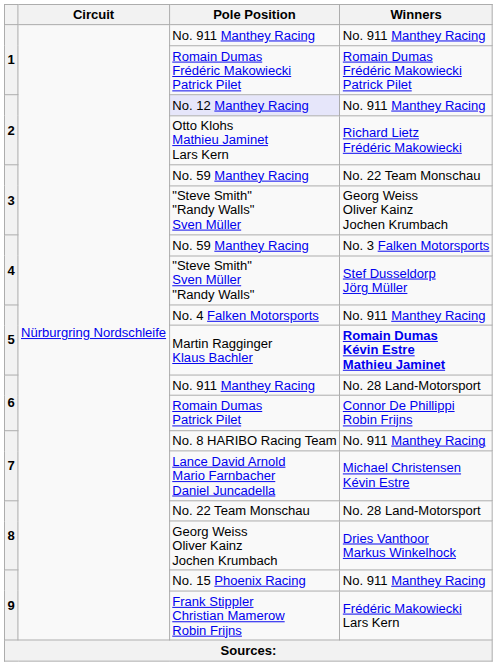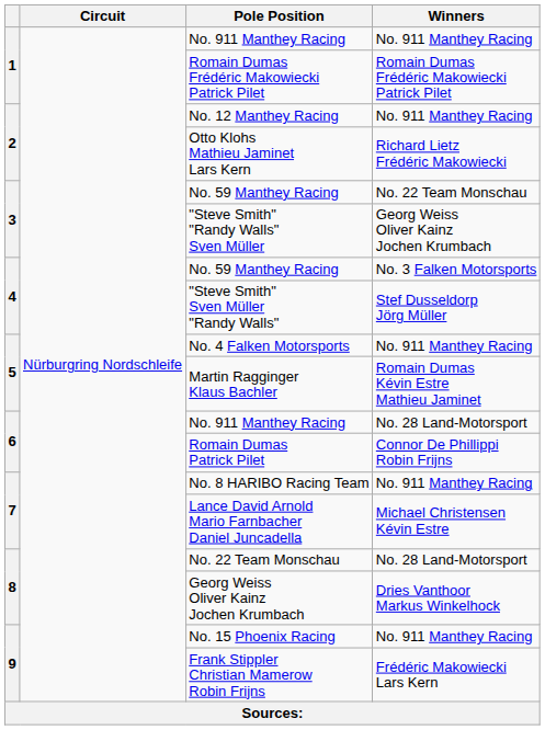No. 12 Manthey Racing | Pole Position: lavender background -> no background
Martin Ragginger Klaus Bachler | Winners: bold -> normal
